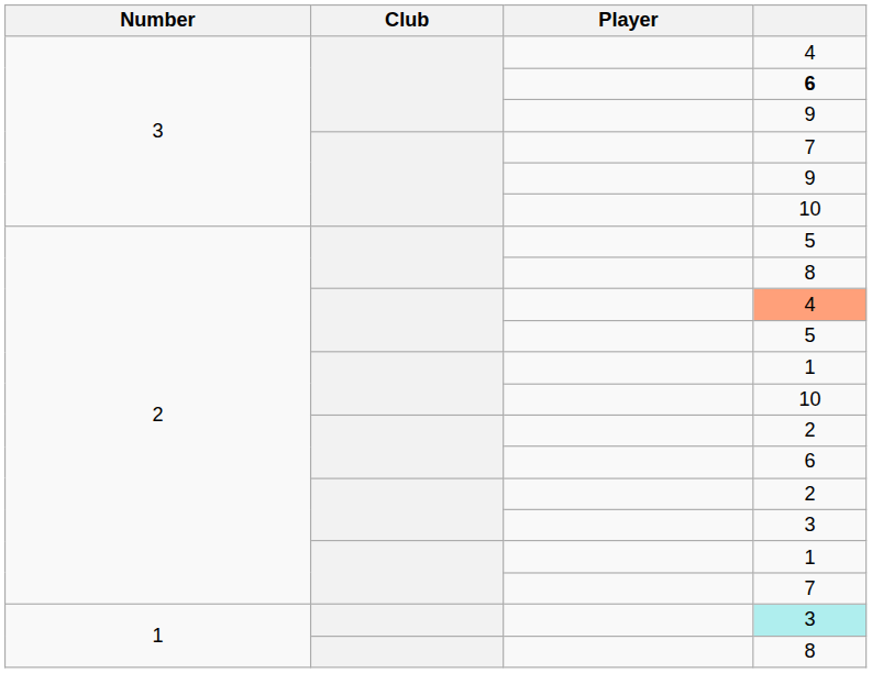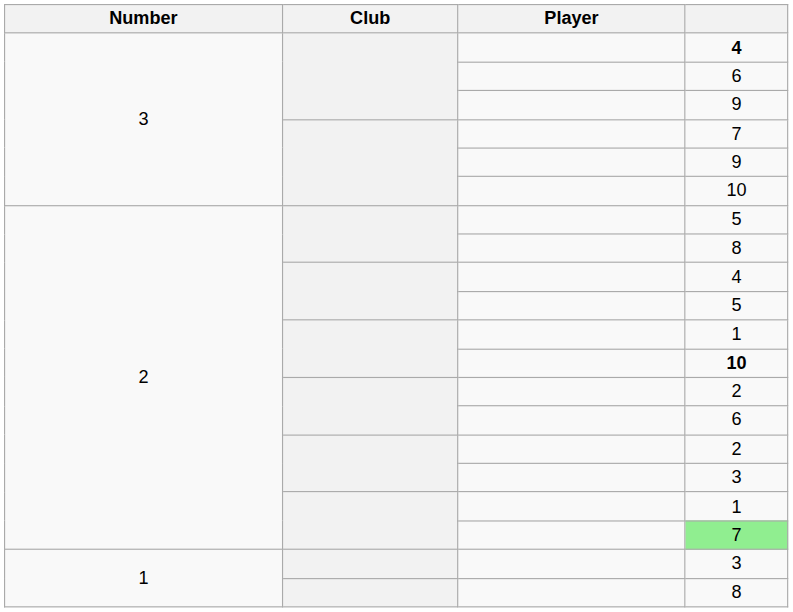3 / 4 | column 4: normal -> bold
3 / 6 | column 4: bold -> normal
2 / 4 | column 4: lightsalmon background -> no background
2 / 10 | column 4: normal -> bold
2 / 7 | column 4: no background -> lightgreen background
1 / 3 | column 4: paleturquoise background -> no background
